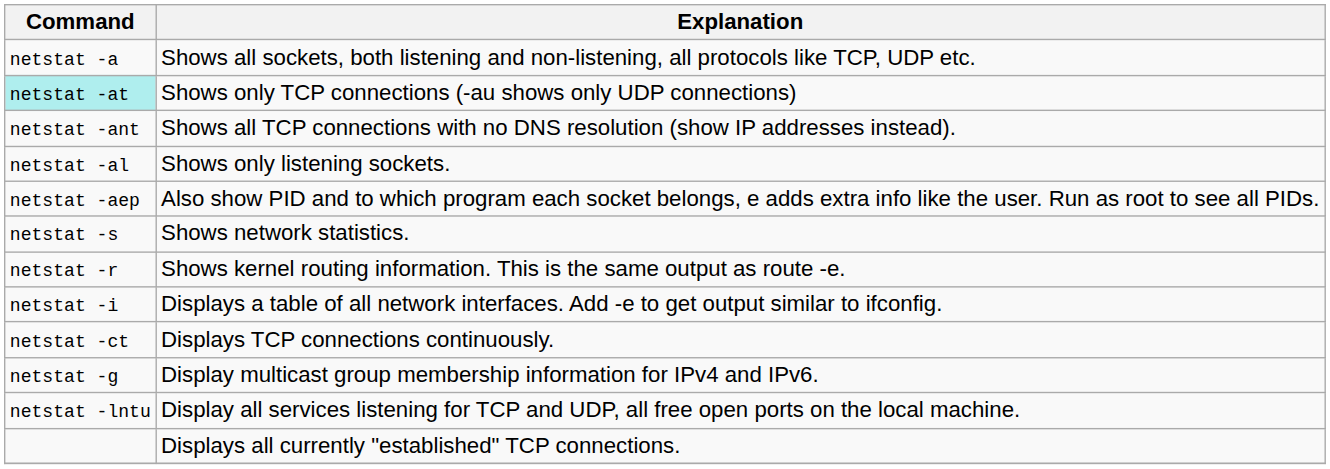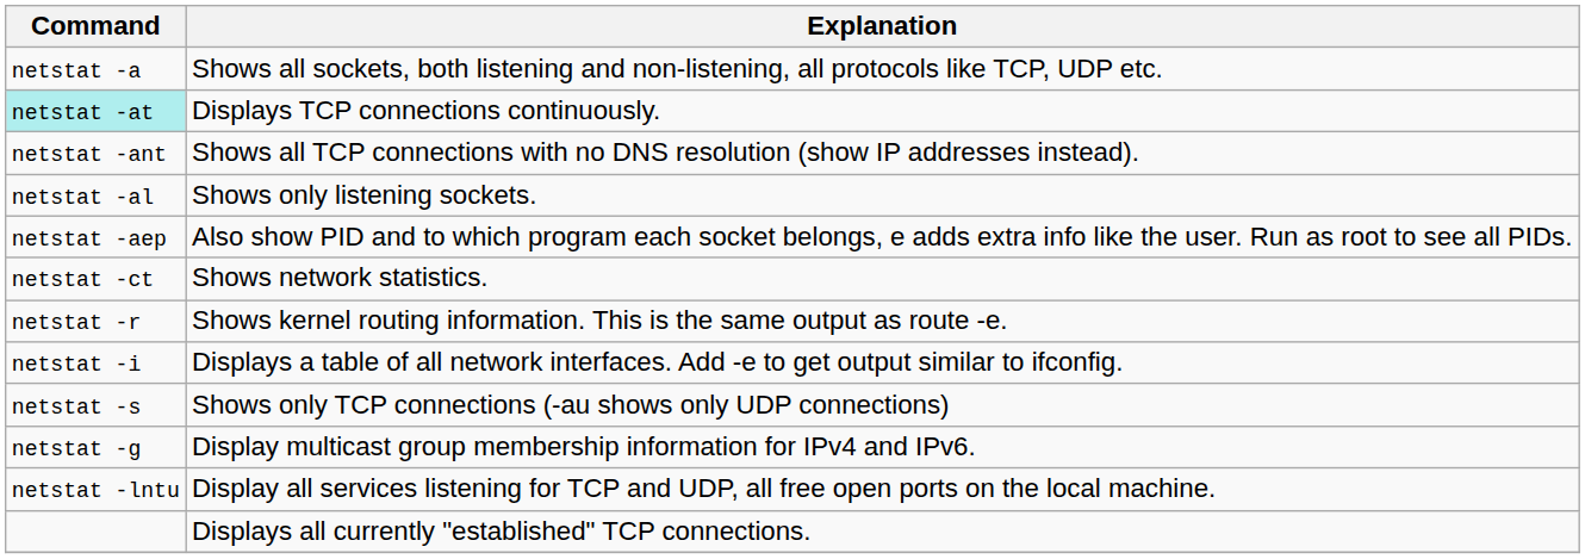row 3 | Explanation: Shows only TCP connections (-au shows only UDP connections) -> Displays TCP connections continuously.
row 7 | Command: netstat -s -> netstat -ct
row 10 | Command: netstat -ct -> netstat -s
row 10 | Explanation: Displays TCP connections continuously. -> Shows only TCP connections (-au shows only UDP connections)
